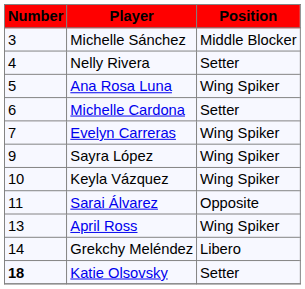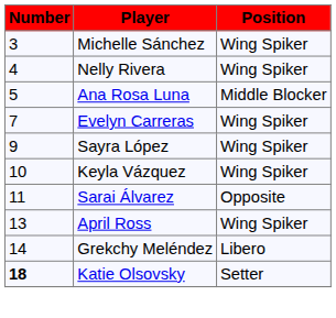Michelle Sánchez | Position: Middle Blocker -> Wing Spiker
Nelly Rivera | Position: Setter -> Wing Spiker
Ana Rosa Luna | Position: Wing Spiker -> Middle Blocker
- row: 6 | Michelle Cardona | Setter
